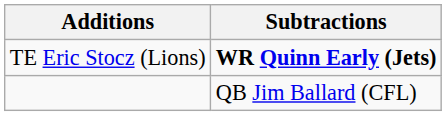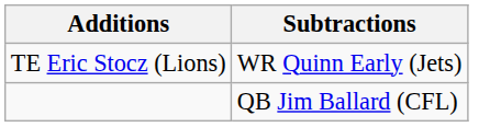TE Eric Stocz (Lions) | Subtractions: bold -> normal
